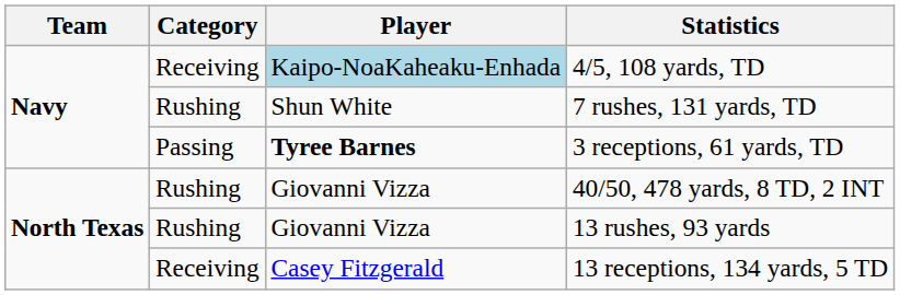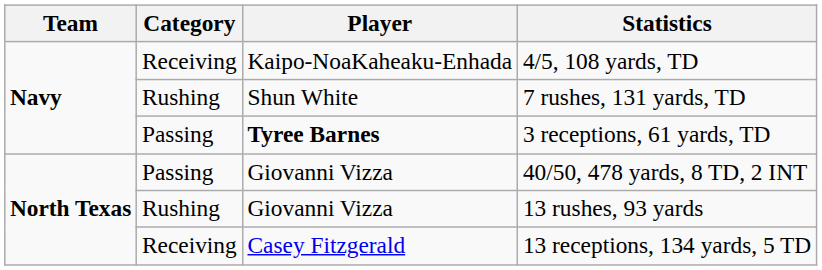4/5, 108 yards, TD | Player: lightblue background -> no background
40/50, 478 yards, 8 TD, 2 INT | Category: Rushing -> Passing
